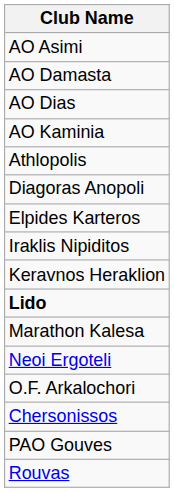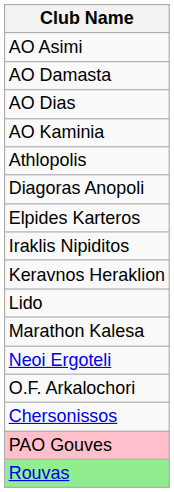row 11 | column 1: bold -> normal
row 16 | column 1: no background -> pink background
row 17 | column 1: no background -> lightgreen background
